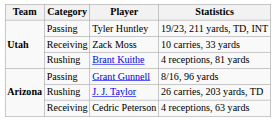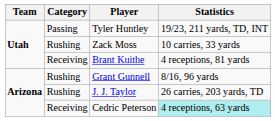Zack Moss | Category: Receiving -> Rushing
Brant Kuithe | Category: Rushing -> Receiving
Grant Gunnell | Category: Passing -> Rushing
Cedric Peterson | Statistics: no background -> paleturquoise background
